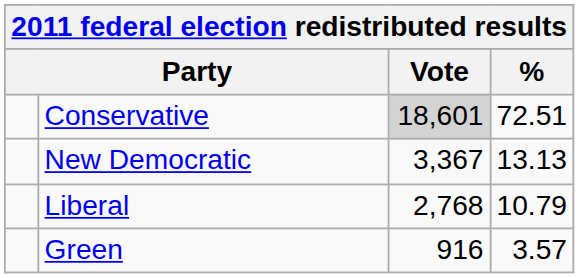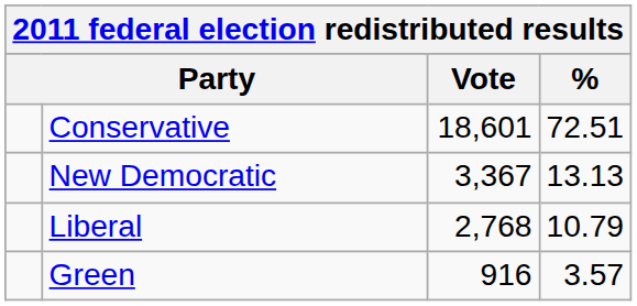Conservative | Vote: lightgrey background -> no background
